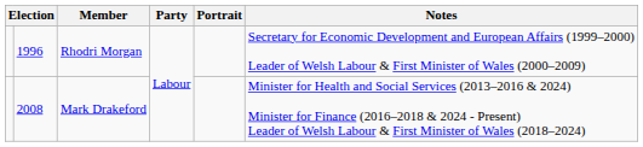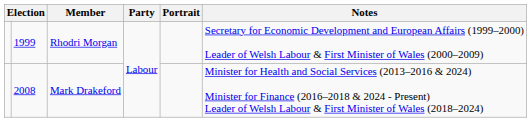Rhodri Morgan | column 2: 1996 -> 1999
